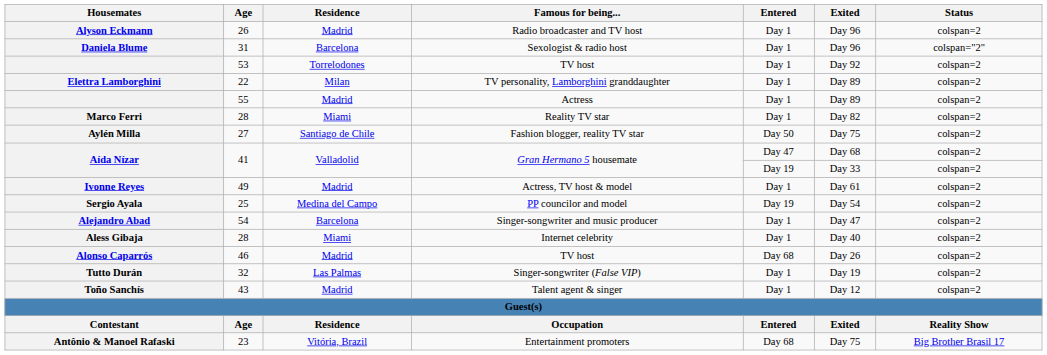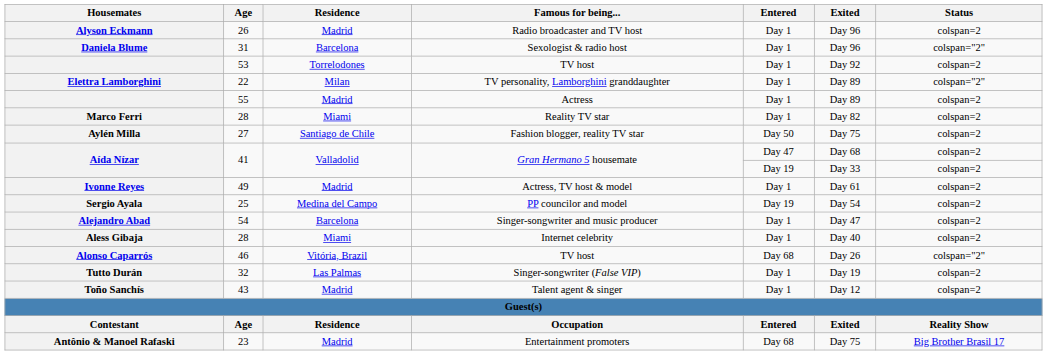Elettra Lamborghini | column 7: colspan=2 -> colspan="2"
Alonso Caparrós | Residence: Madrid -> Vitória, Brazil
Alonso Caparrós | column 7: colspan=2 -> colspan="2"
Antônio & Manoel Rafaski | Residence: Vitória, Brazil -> Madrid
